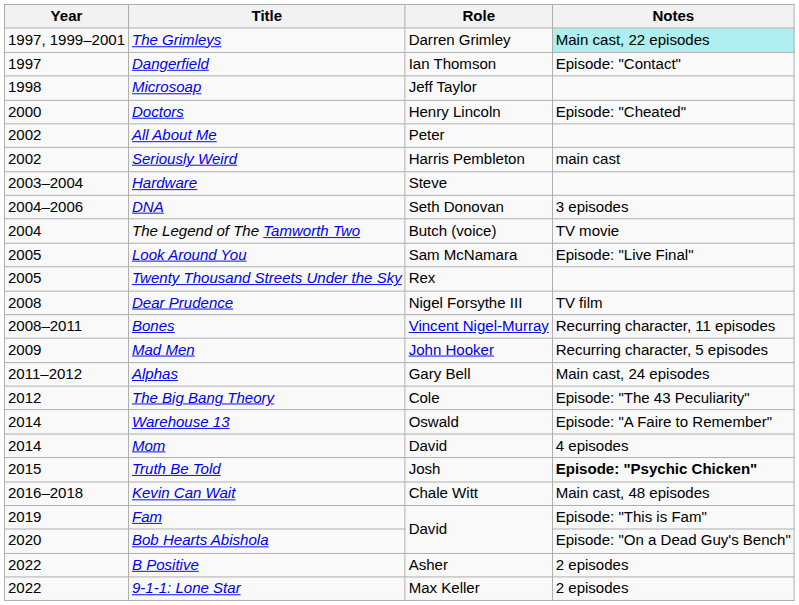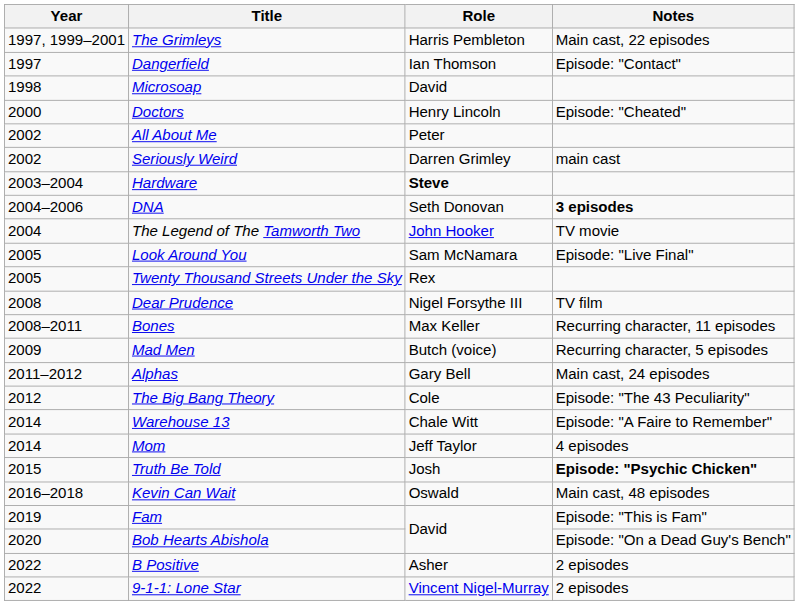The Grimleys | Role: Darren Grimley -> Harris Pembleton
The Grimleys | Notes: paleturquoise background -> no background
Microsoap | Role: Jeff Taylor -> David
Seriously Weird | Role: Harris Pembleton -> Darren Grimley
Hardware | Role: normal -> bold
DNA | Notes: normal -> bold
The Legend of The Tamworth Two | Role: Butch (voice) -> John Hooker
Bones | Role: Vincent Nigel-Murray -> Max Keller
Mad Men | Role: John Hooker -> Butch (voice)
Warehouse 13 | Role: Oswald -> Chale Witt
Mom | Role: David -> Jeff Taylor
Kevin Can Wait | Role: Chale Witt -> Oswald
9-1-1: Lone Star | Role: Max Keller -> Vincent Nigel-Murray
